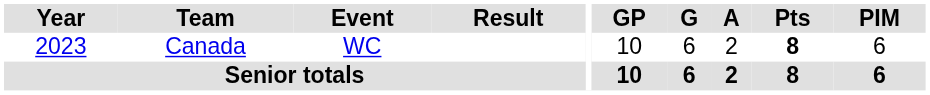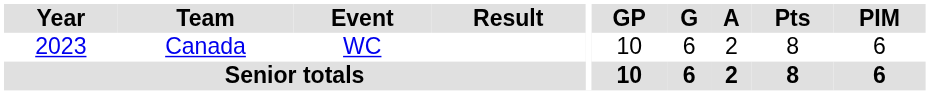Canada | Pts: bold -> normal
